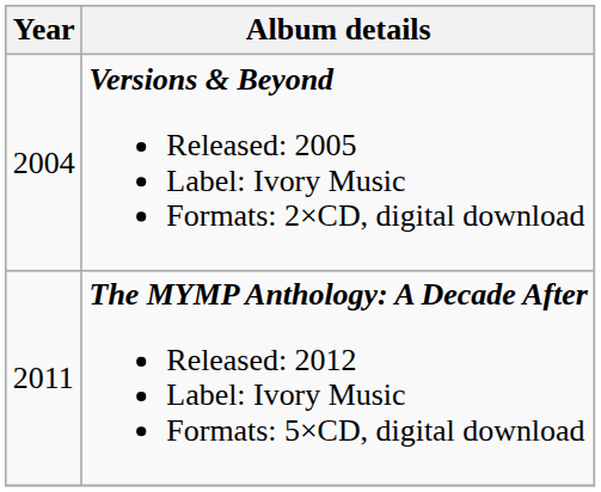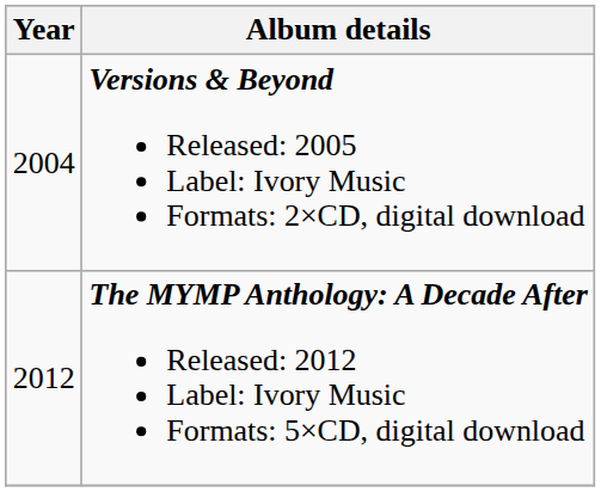row 3 | Year: 2011 -> 2012
